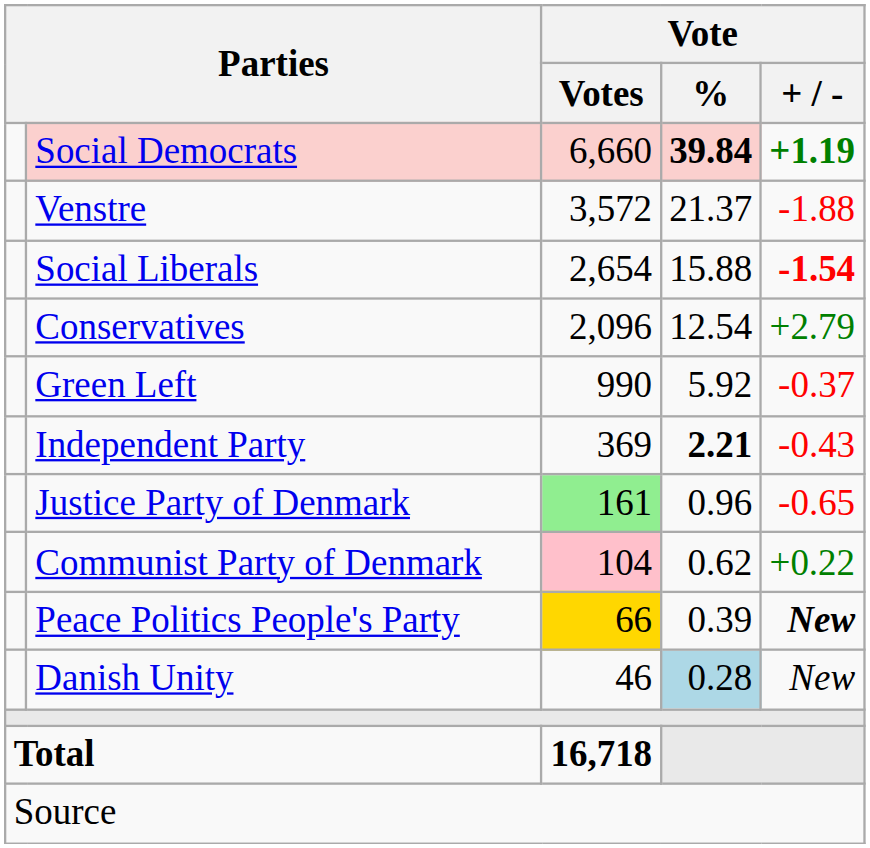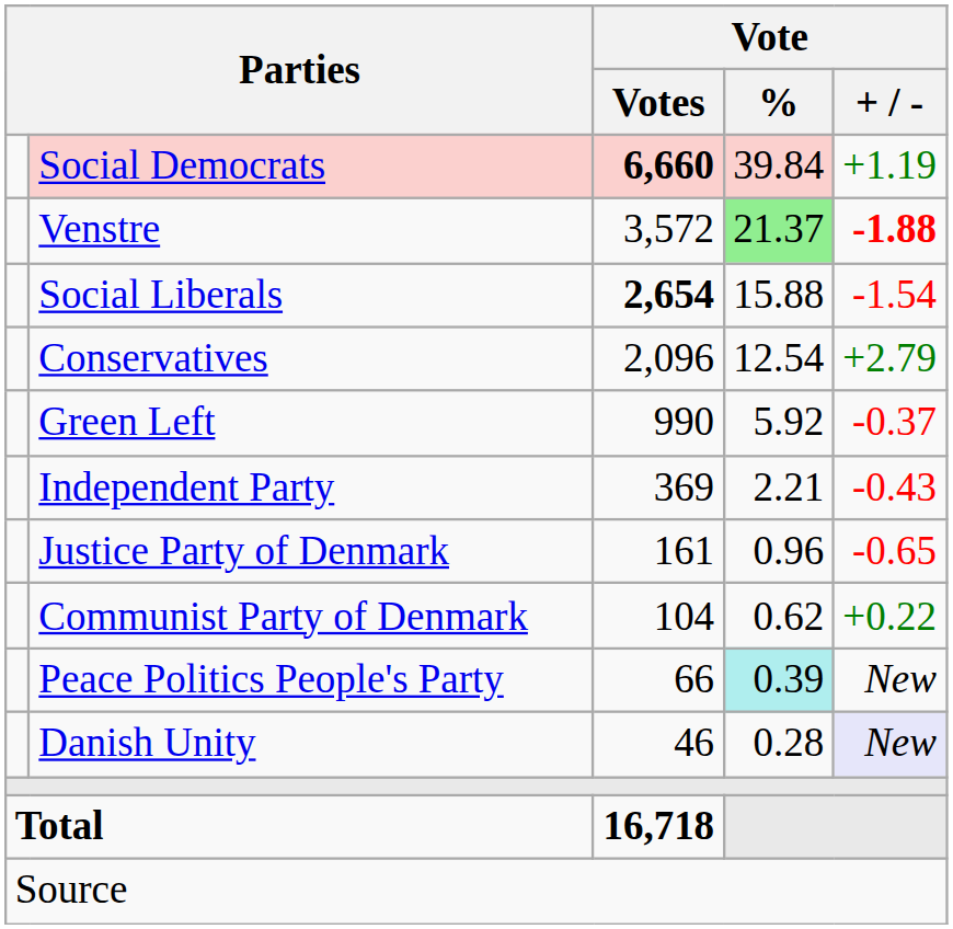Social Democrats | Vote / Votes: normal -> bold
Social Democrats | Vote / %: bold -> normal
Social Democrats | Vote / + / -: bold -> normal
Venstre | Vote / %: no background -> lightgreen background
Venstre | Vote / + / -: normal -> bold
Social Liberals | Vote / Votes: normal -> bold
Social Liberals | Vote / + / -: bold -> normal
Independent Party | Vote / %: bold -> normal
Justice Party of Denmark | Vote / Votes: lightgreen background -> no background
Communist Party of Denmark | Vote / Votes: pink background -> no background
Peace Politics People's Party | Vote / Votes: gold background -> no background
Peace Politics People's Party | Vote / %: no background -> paleturquoise background
Peace Politics People's Party | Vote / + / -: bold -> normal
Danish Unity | Vote / %: lightblue background -> no background
Danish Unity | Vote / + / -: no background -> lavender background
